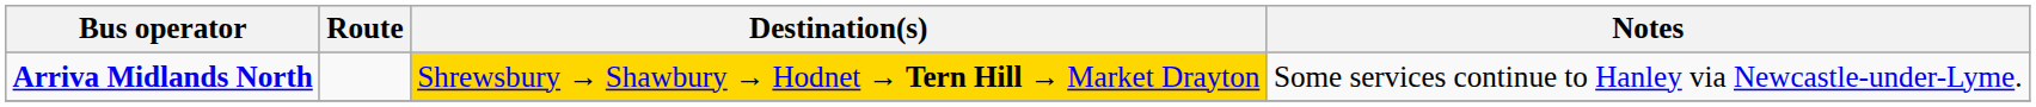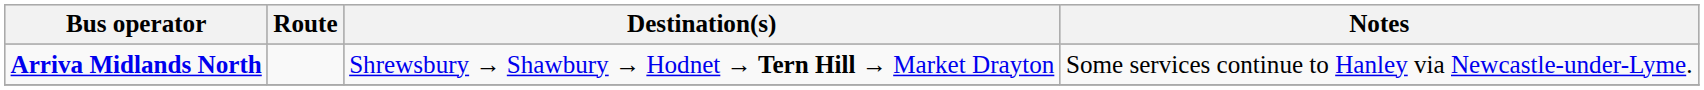Arriva Midlands North | Destination(s): gold background -> no background
